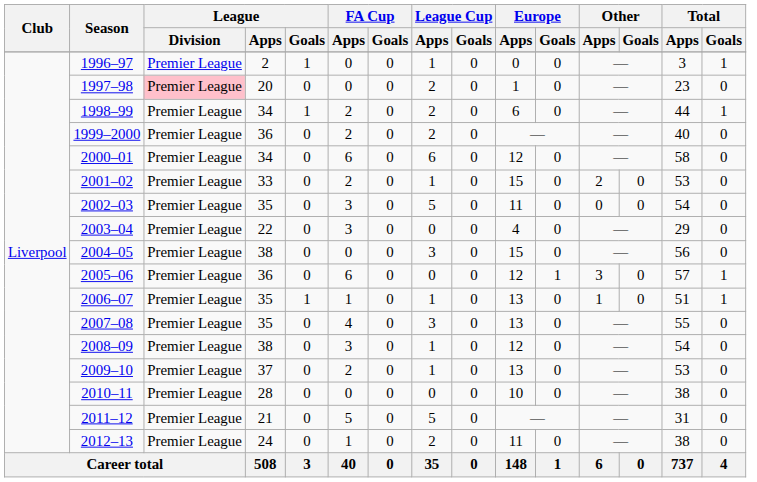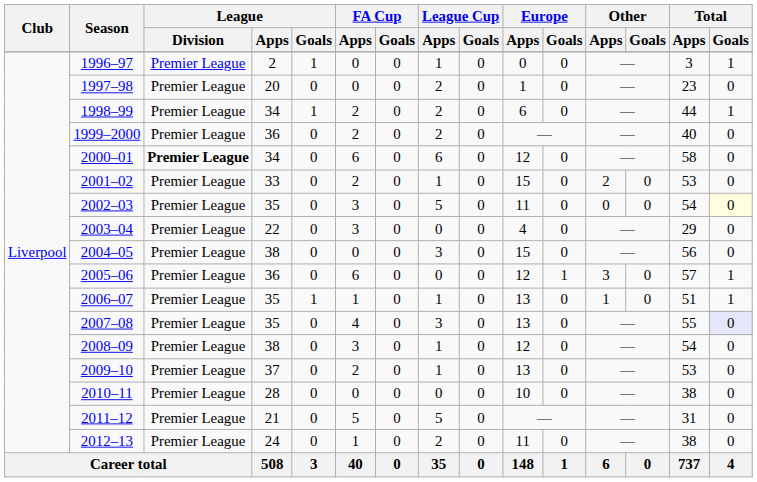1997–98 | League / Division: pink background -> no background
2000–01 | League / Division: normal -> bold
2002–03 | Total / Goals: no background -> lightyellow background
2007–08 | Total / Goals: no background -> lavender background
